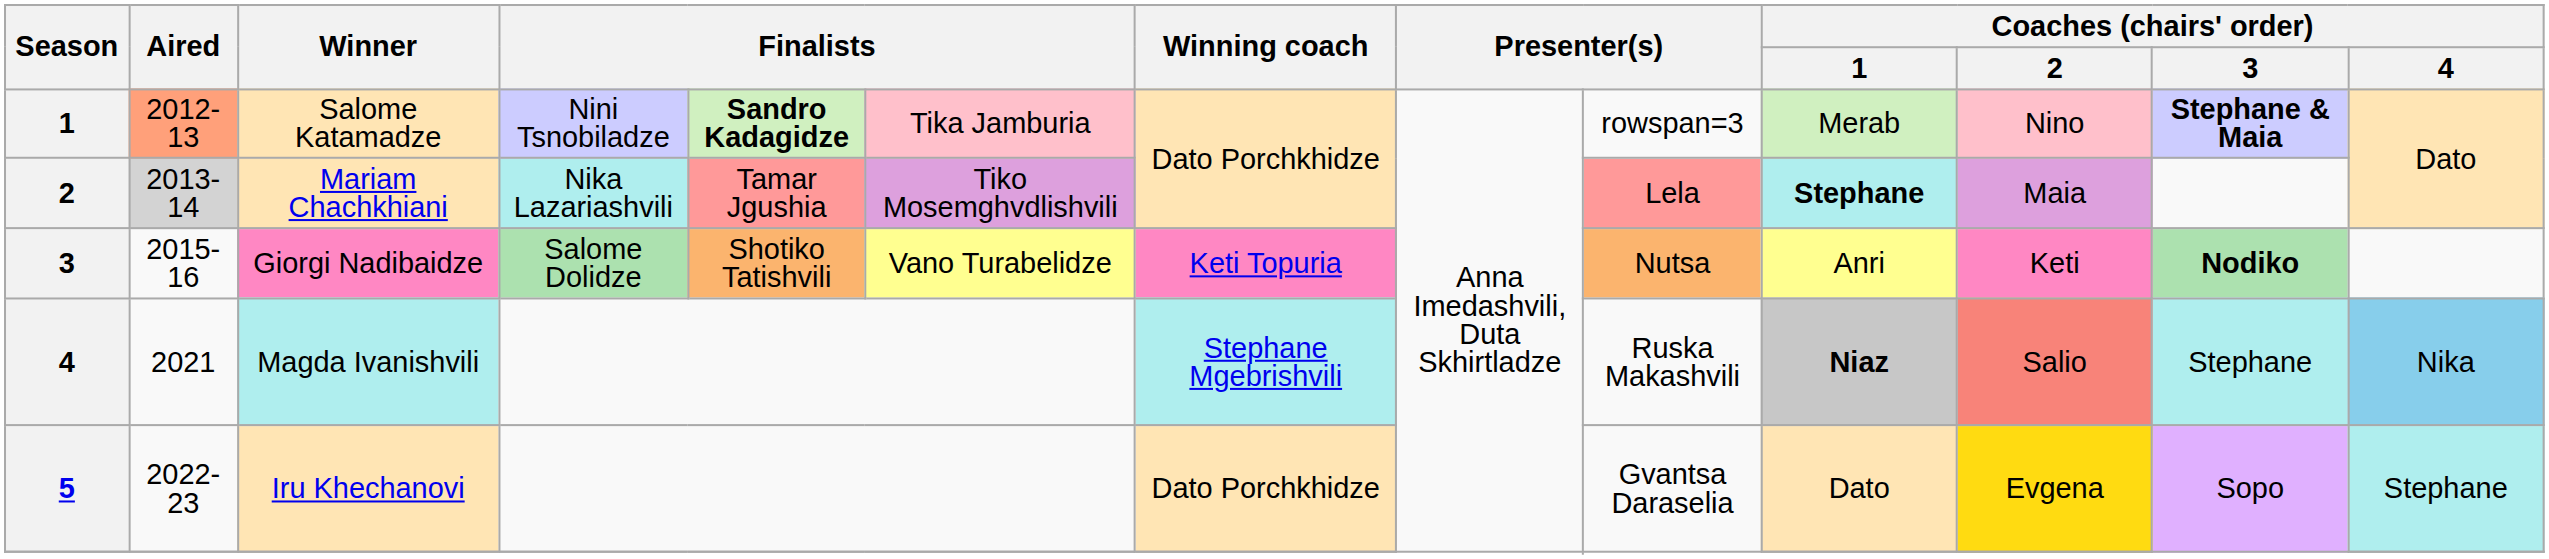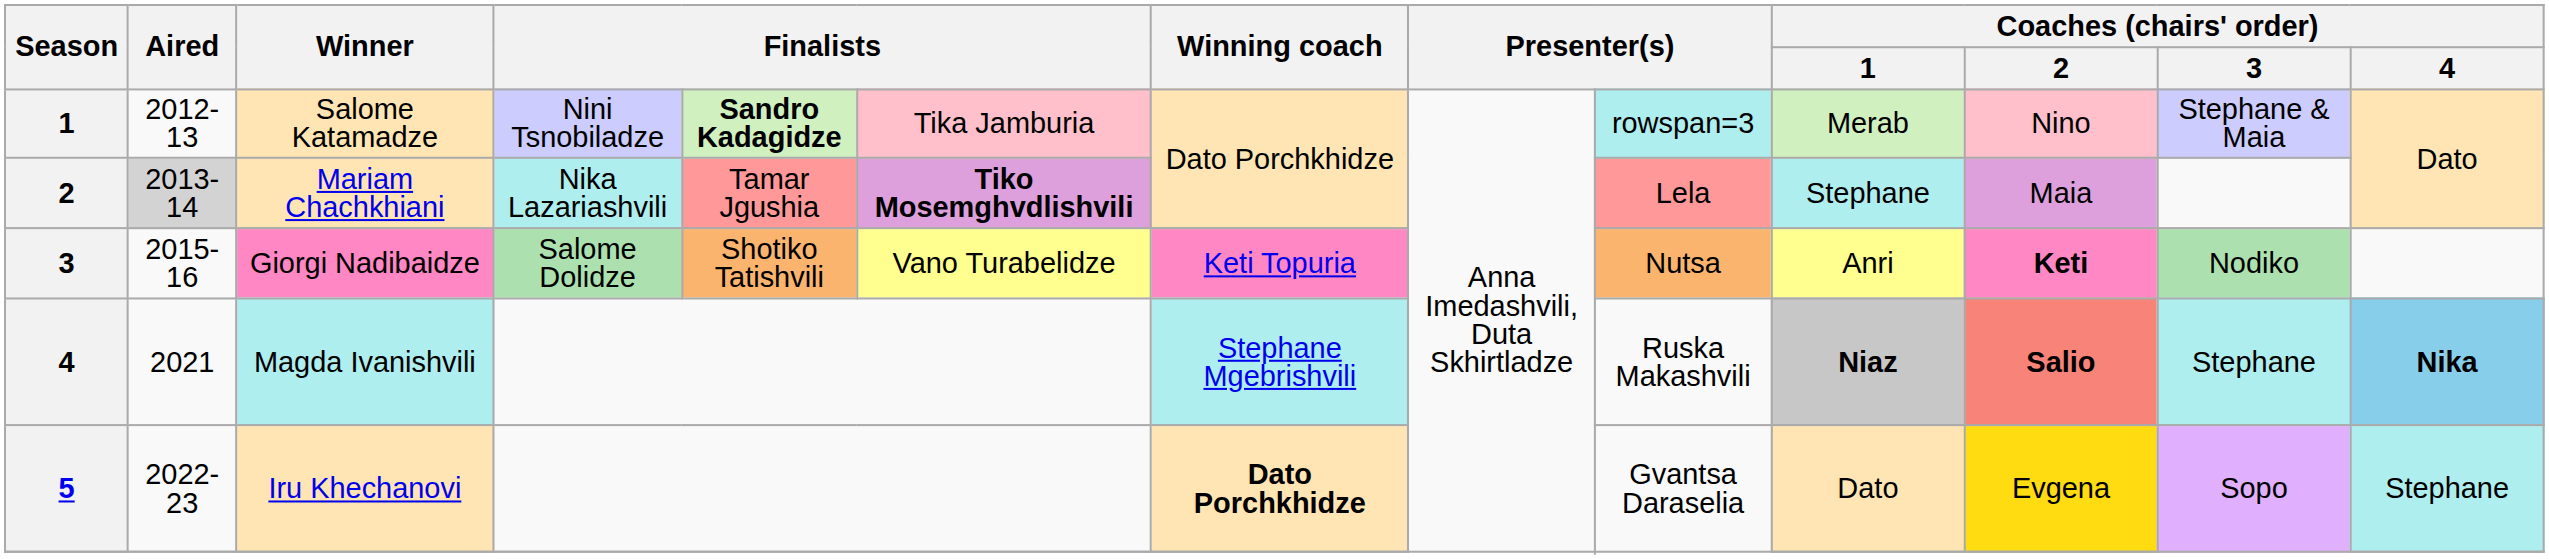Salome Katamadze | Aired: lightsalmon background -> no background
Salome Katamadze | column 9: no background -> paleturquoise background
Salome Katamadze | Coaches (chairs' order) / 3: bold -> normal
Mariam Chachkhiani | column 6: normal -> bold
Mariam Chachkhiani | Coaches (chairs' order) / 1: bold -> normal
Giorgi Nadibaidze | Coaches (chairs' order) / 2: normal -> bold
Giorgi Nadibaidze | Coaches (chairs' order) / 3: bold -> normal
Magda Ivanishvili | Coaches (chairs' order) / 2: normal -> bold
Magda Ivanishvili | Coaches (chairs' order) / 4: normal -> bold
Iru Khechanovi | Winning coach: normal -> bold
